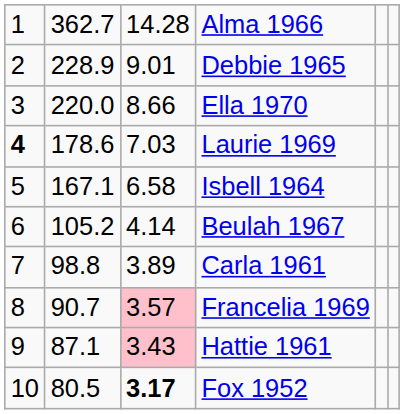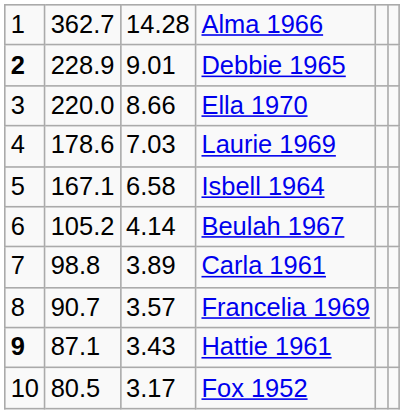Debbie 1965 | column 1: normal -> bold
Laurie 1969 | column 1: bold -> normal
Francelia 1969 | column 3: pink background -> no background
Hattie 1961 | column 1: normal -> bold
Hattie 1961 | column 3: pink background -> no background
Fox 1952 | column 3: bold -> normal
